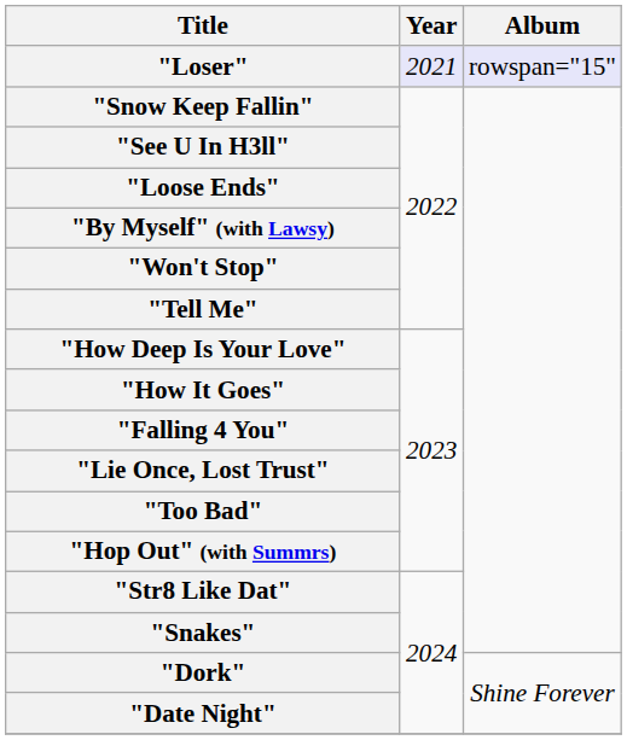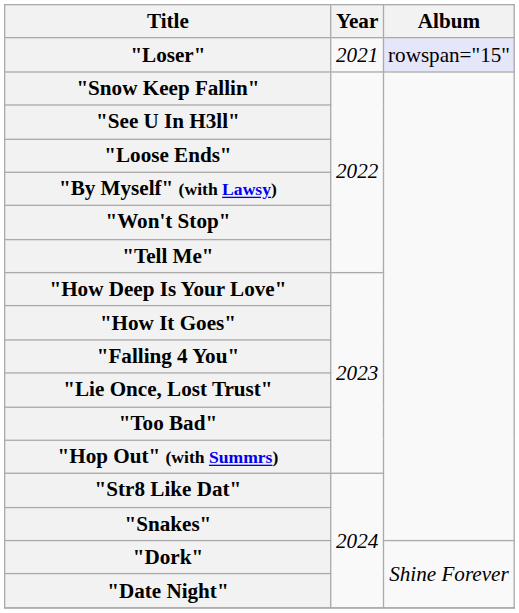"Loser" | Year: lavender background -> no background
